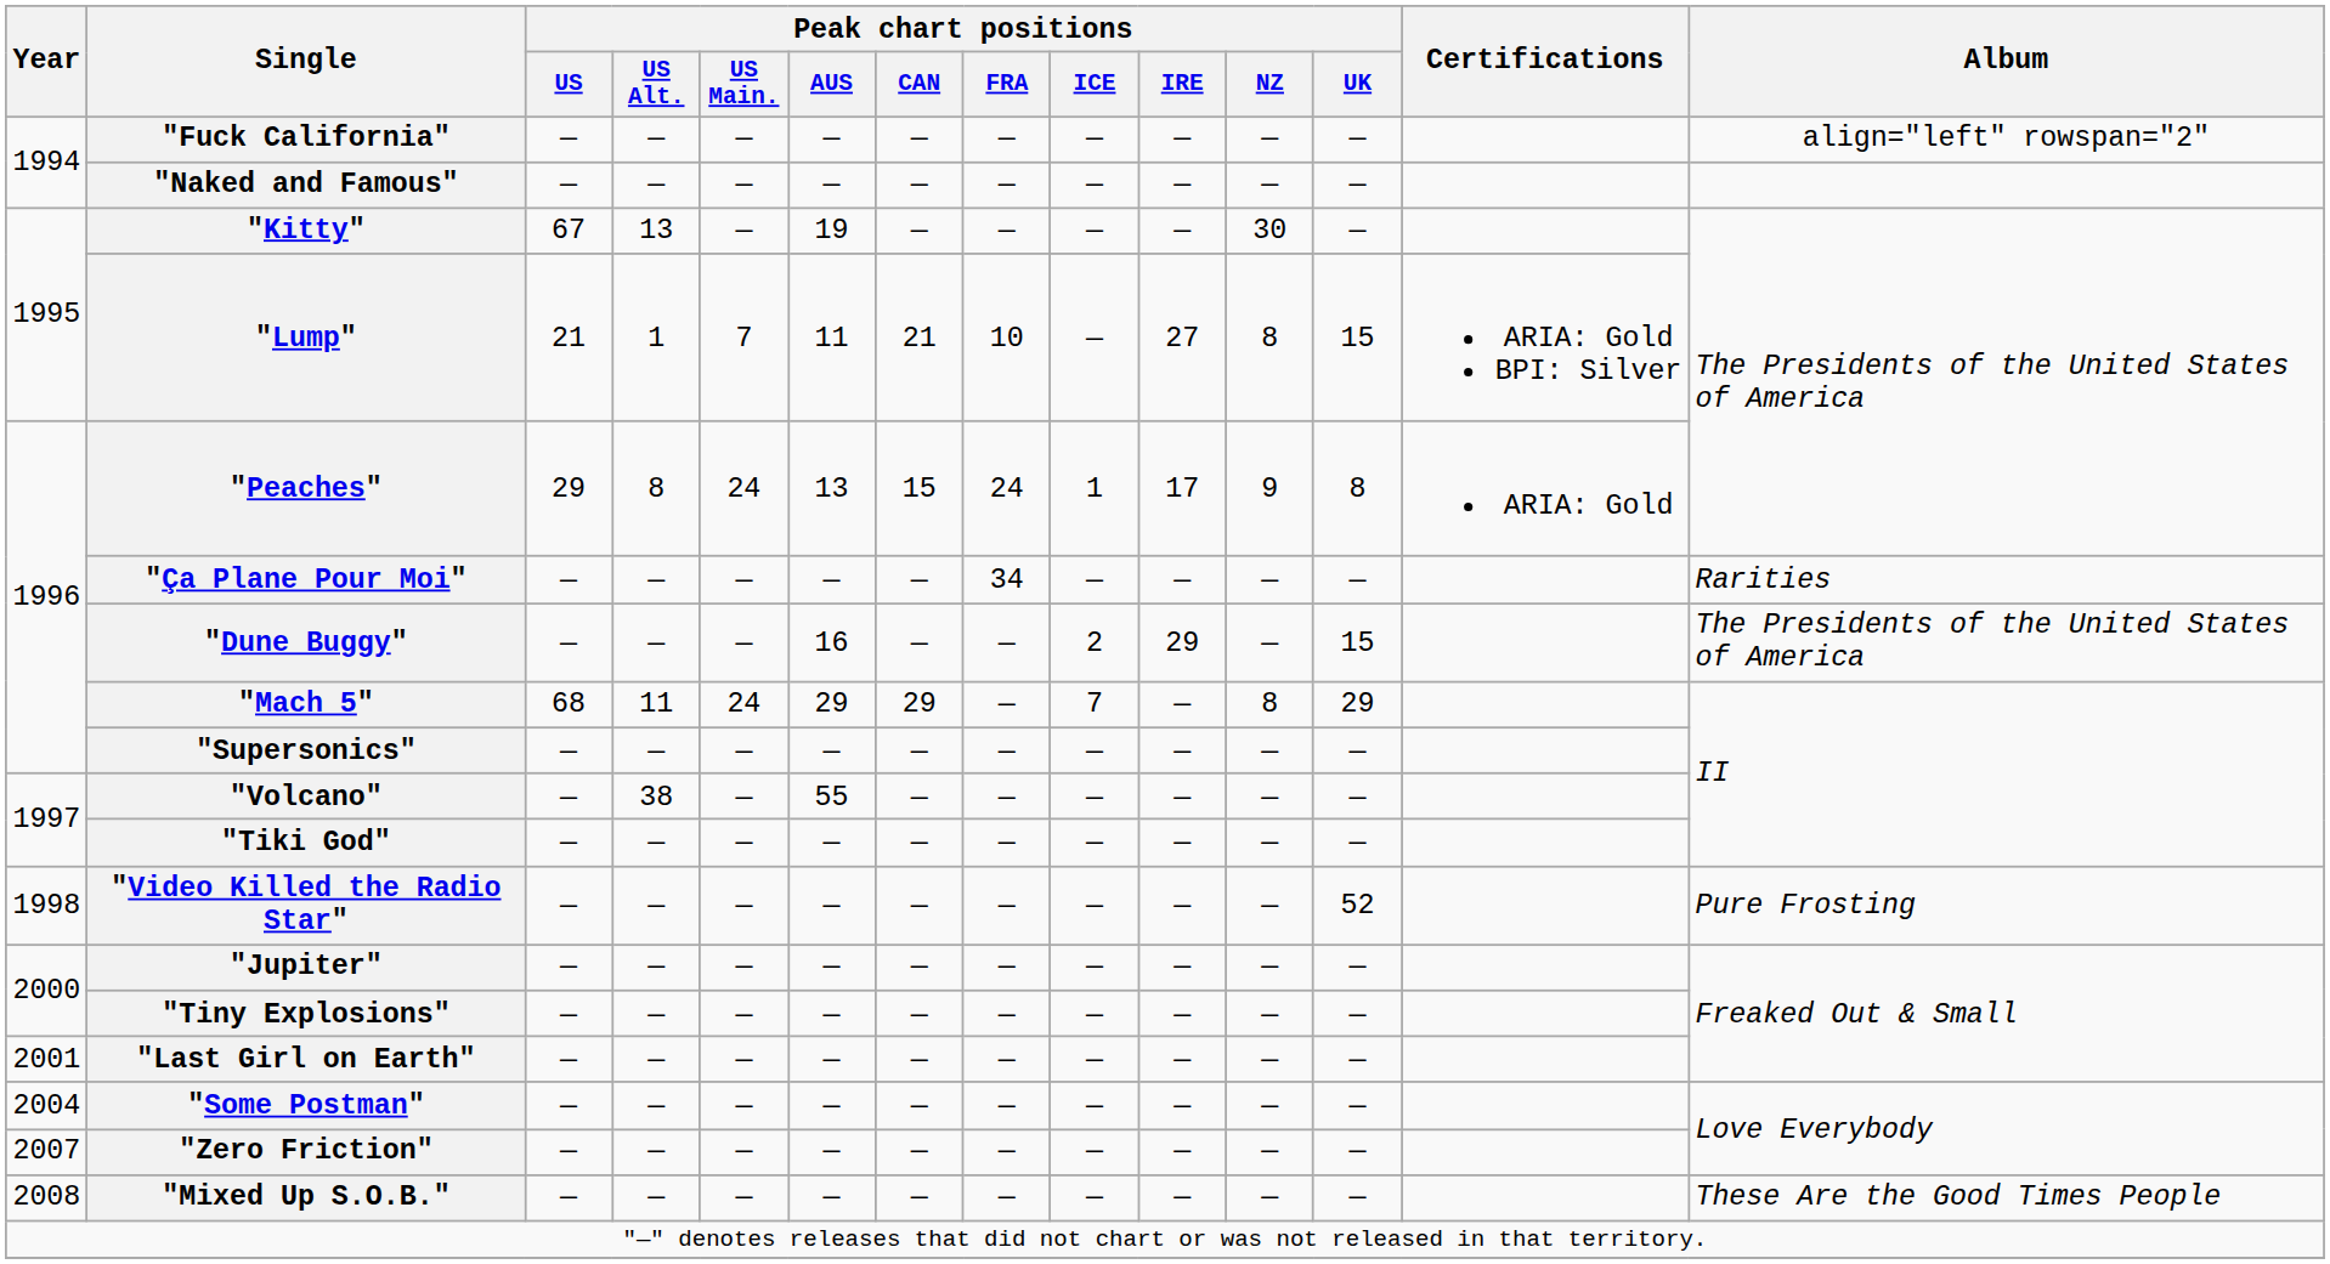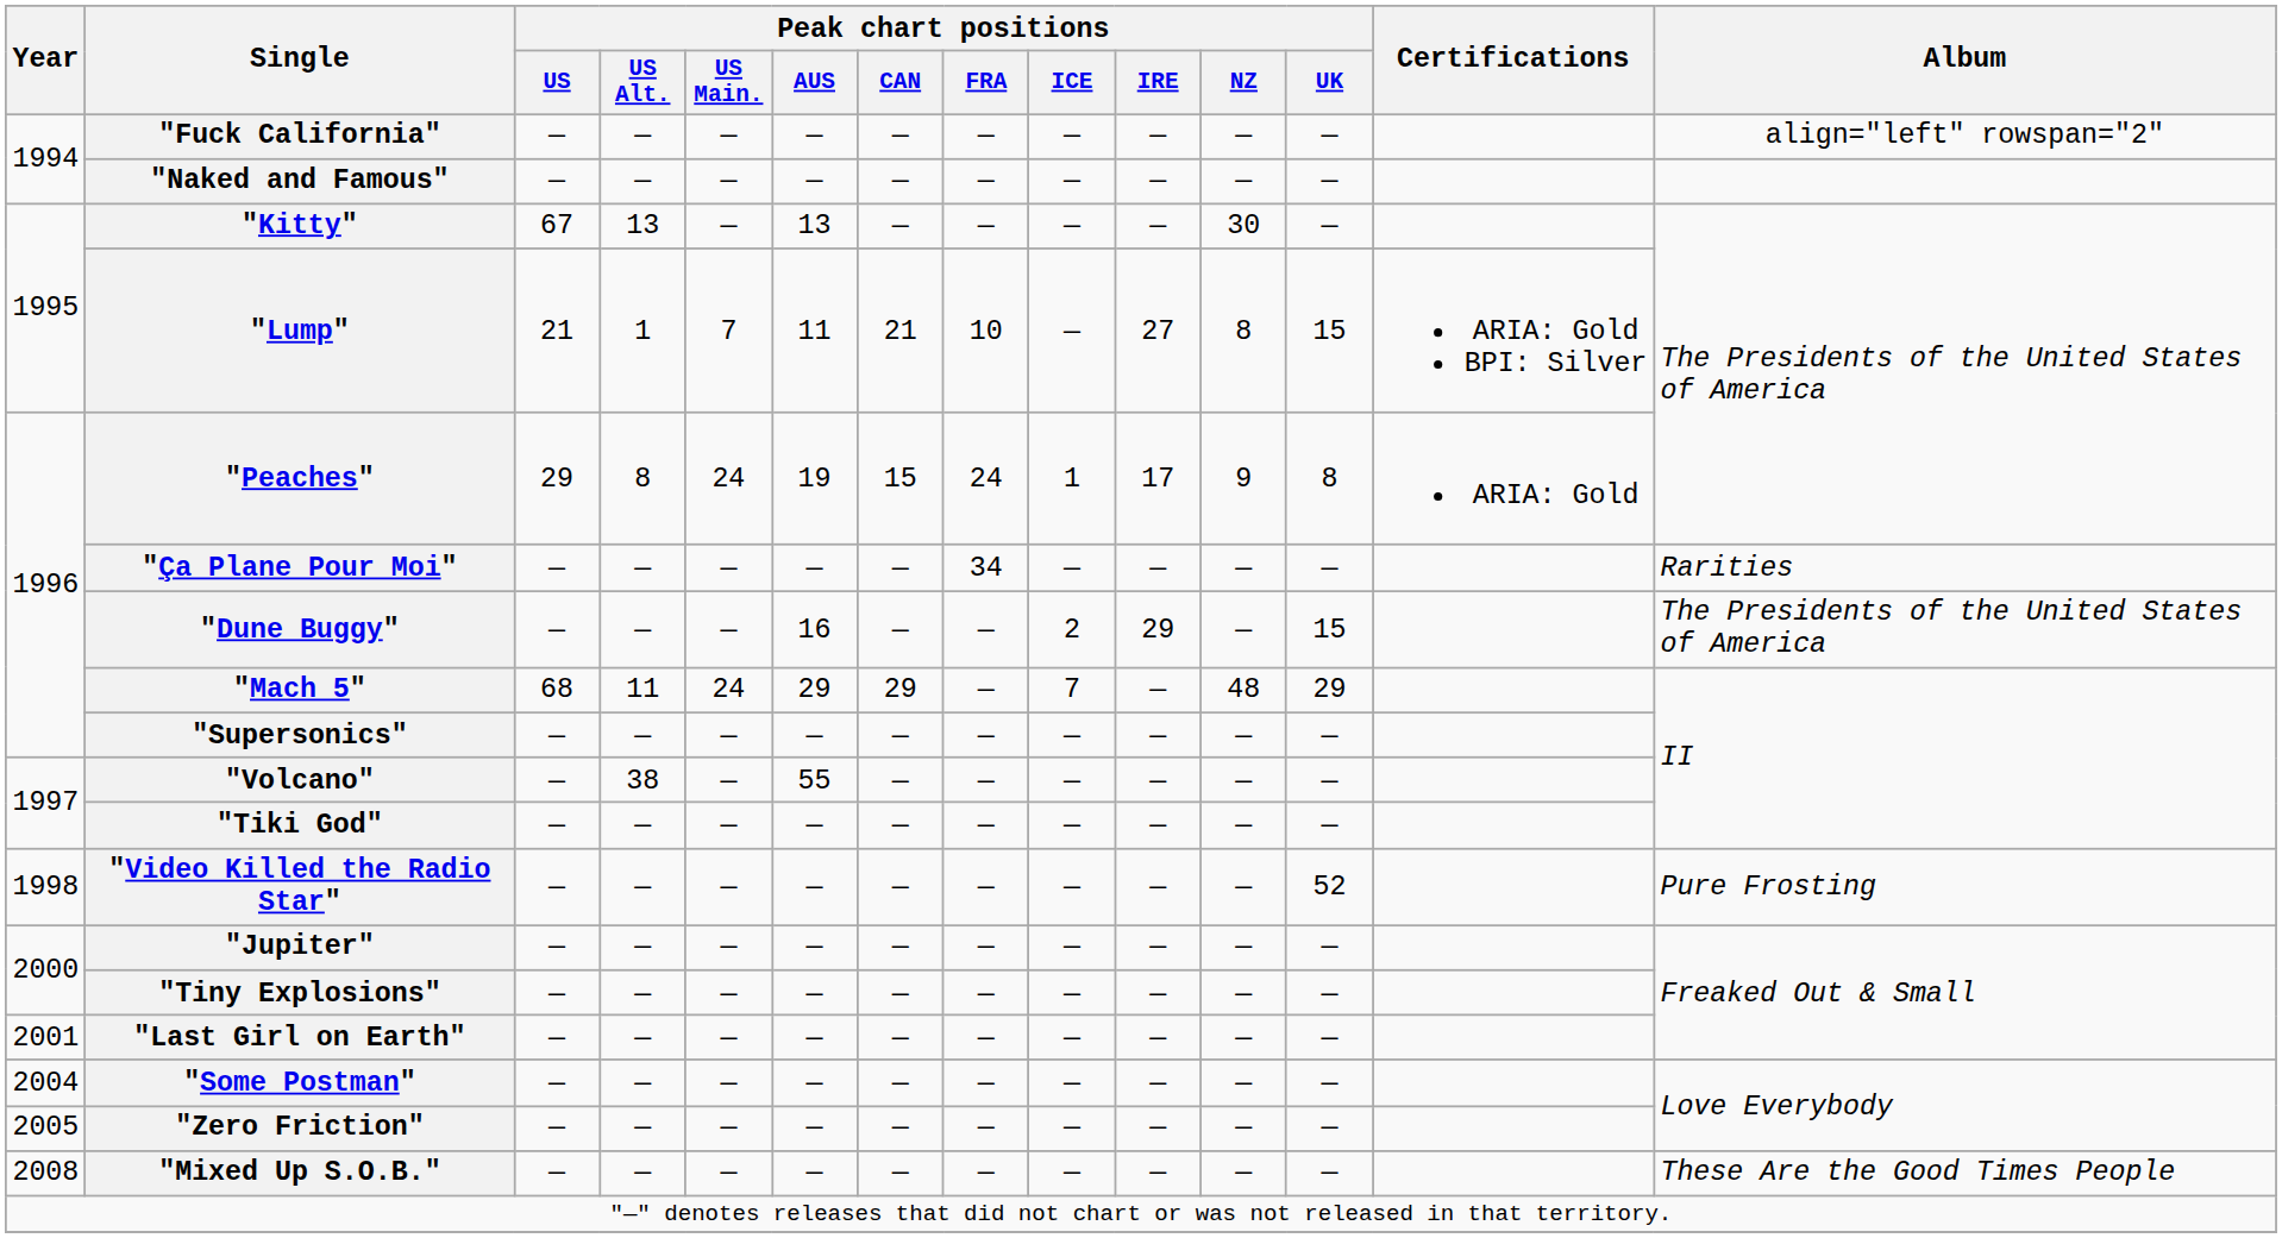"Kitty" | Peak chart positions / AUS: 19 -> 13
"Peaches" | Peak chart positions / AUS: 13 -> 19
"Mach 5" | Peak chart positions / NZ: 8 -> 48
"Zero Friction" | Year: 2007 -> 2005
